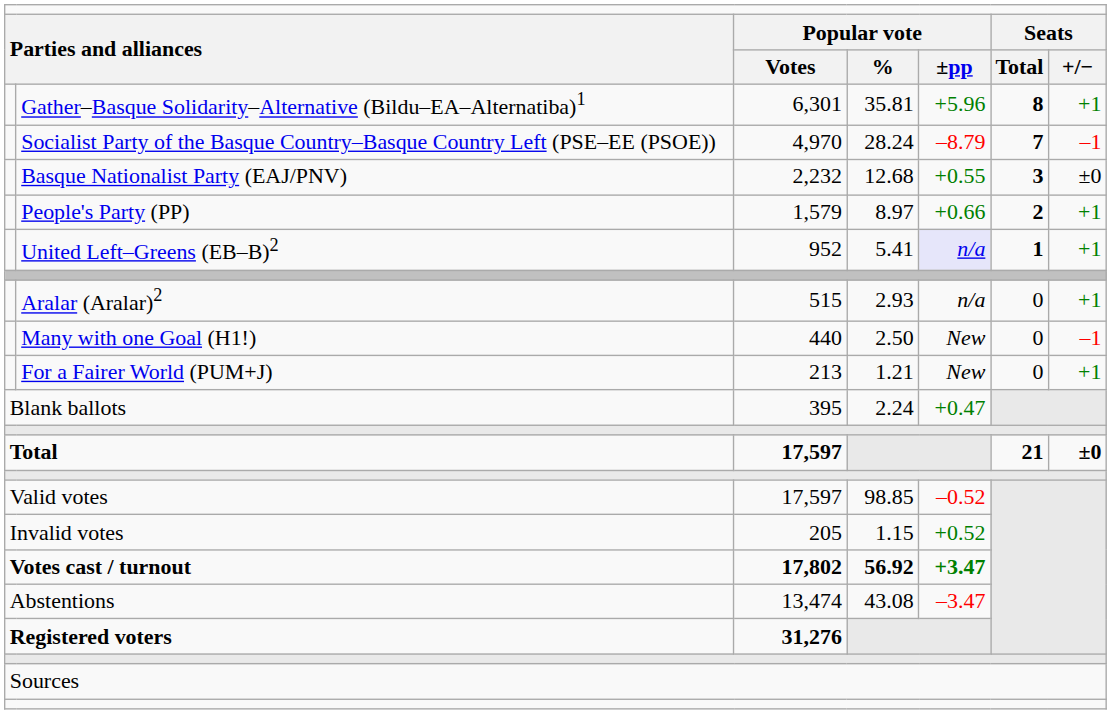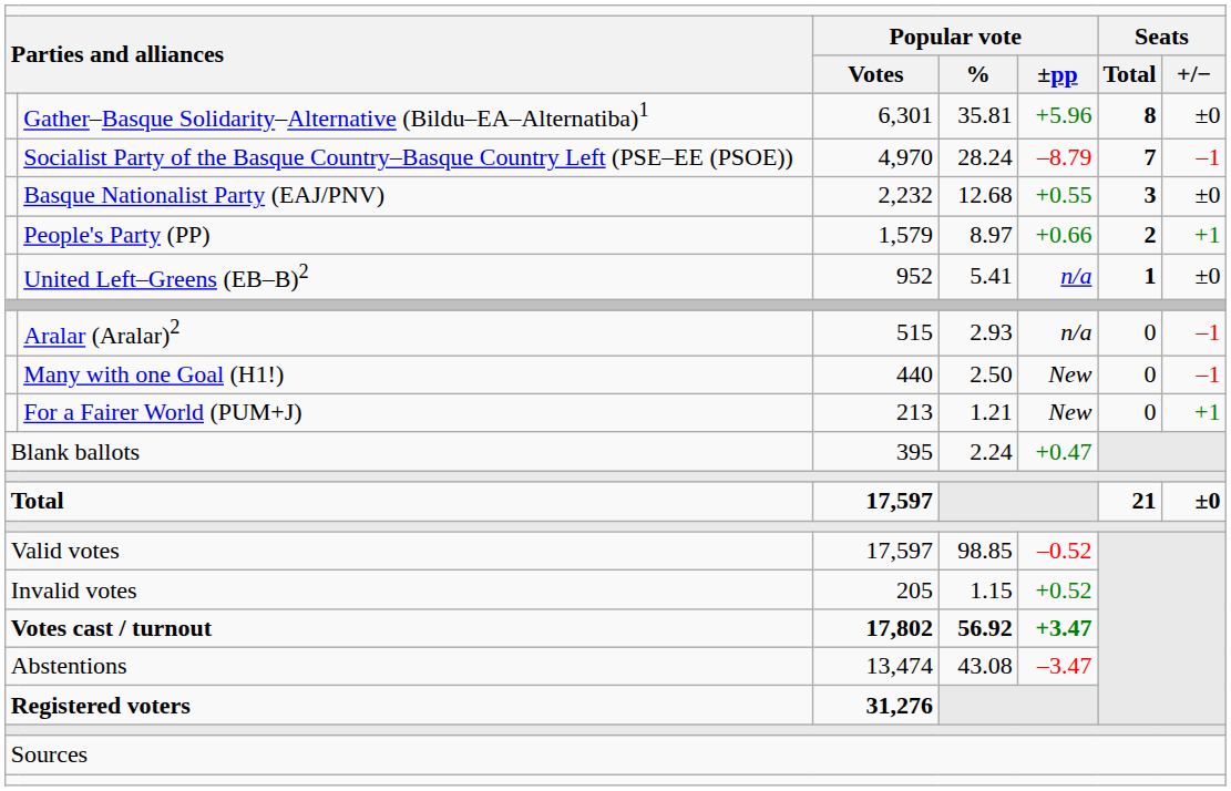Gather–Basque Solidarity–Alternative (Bildu–EA–Alternatiba)1 | column 7: +1 -> ±0
United Left–Greens (EB–B)2 | column 5: lavender background -> no background
United Left–Greens (EB–B)2 | column 7: +1 -> ±0
Aralar (Aralar)2 | column 7: +1 -> –1
